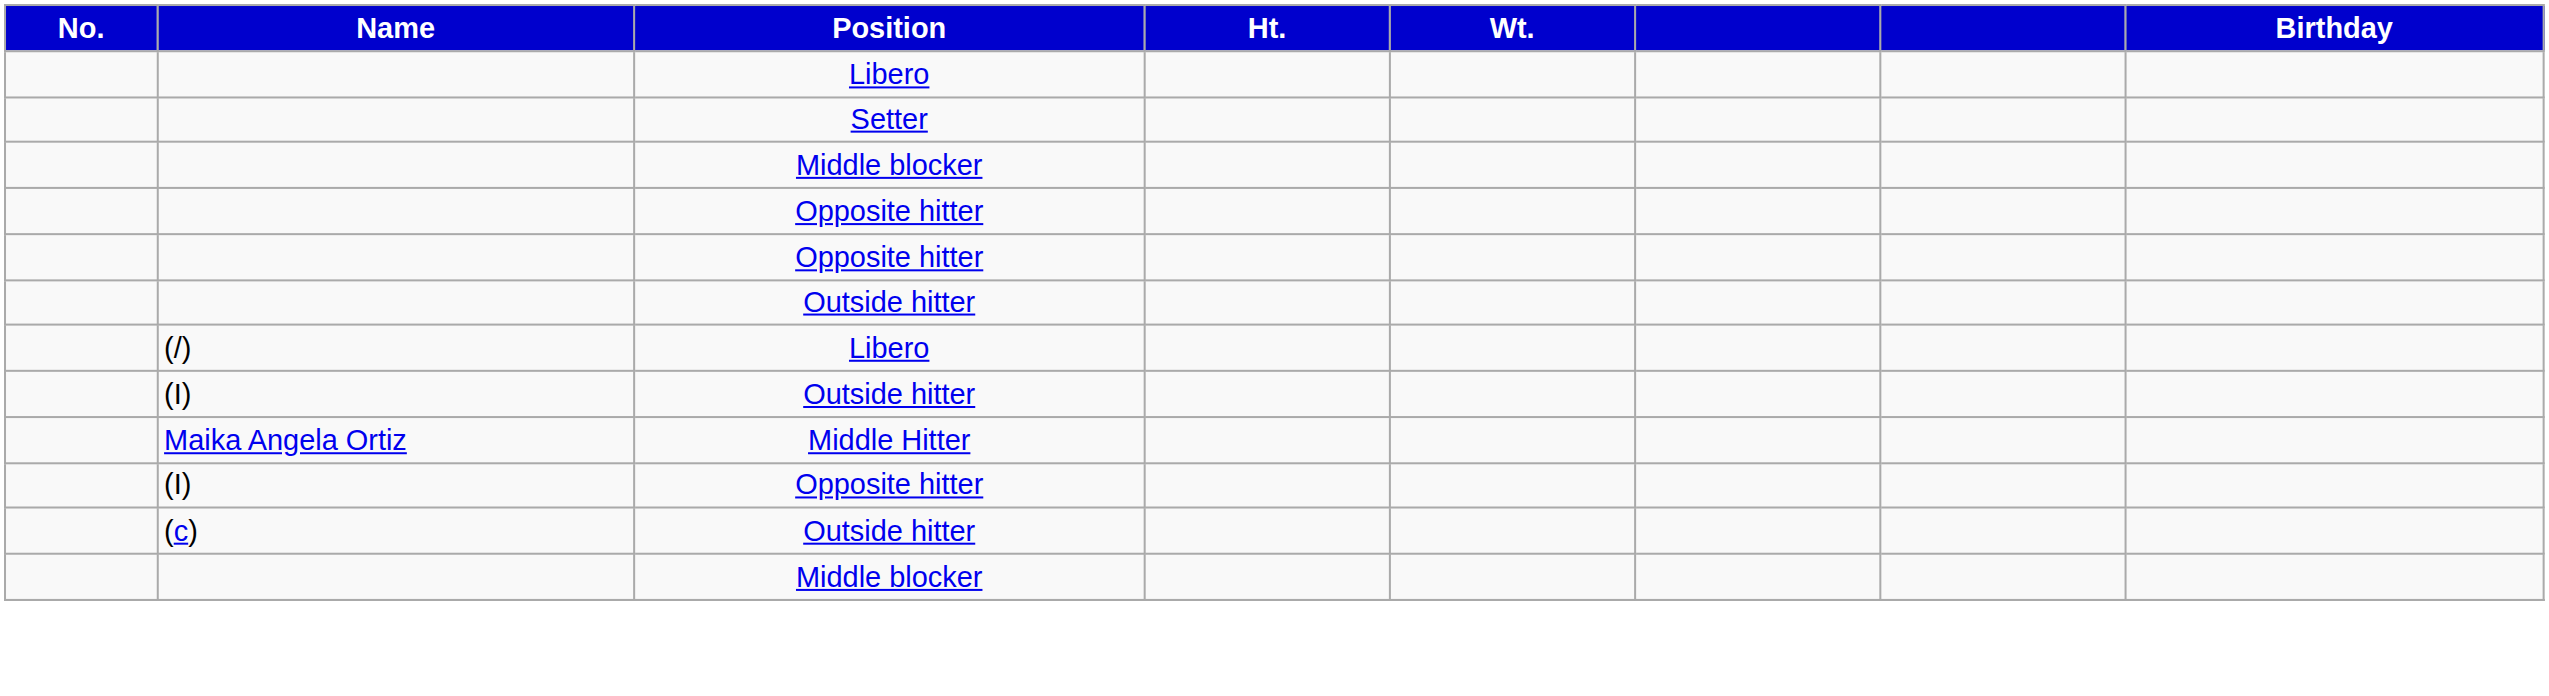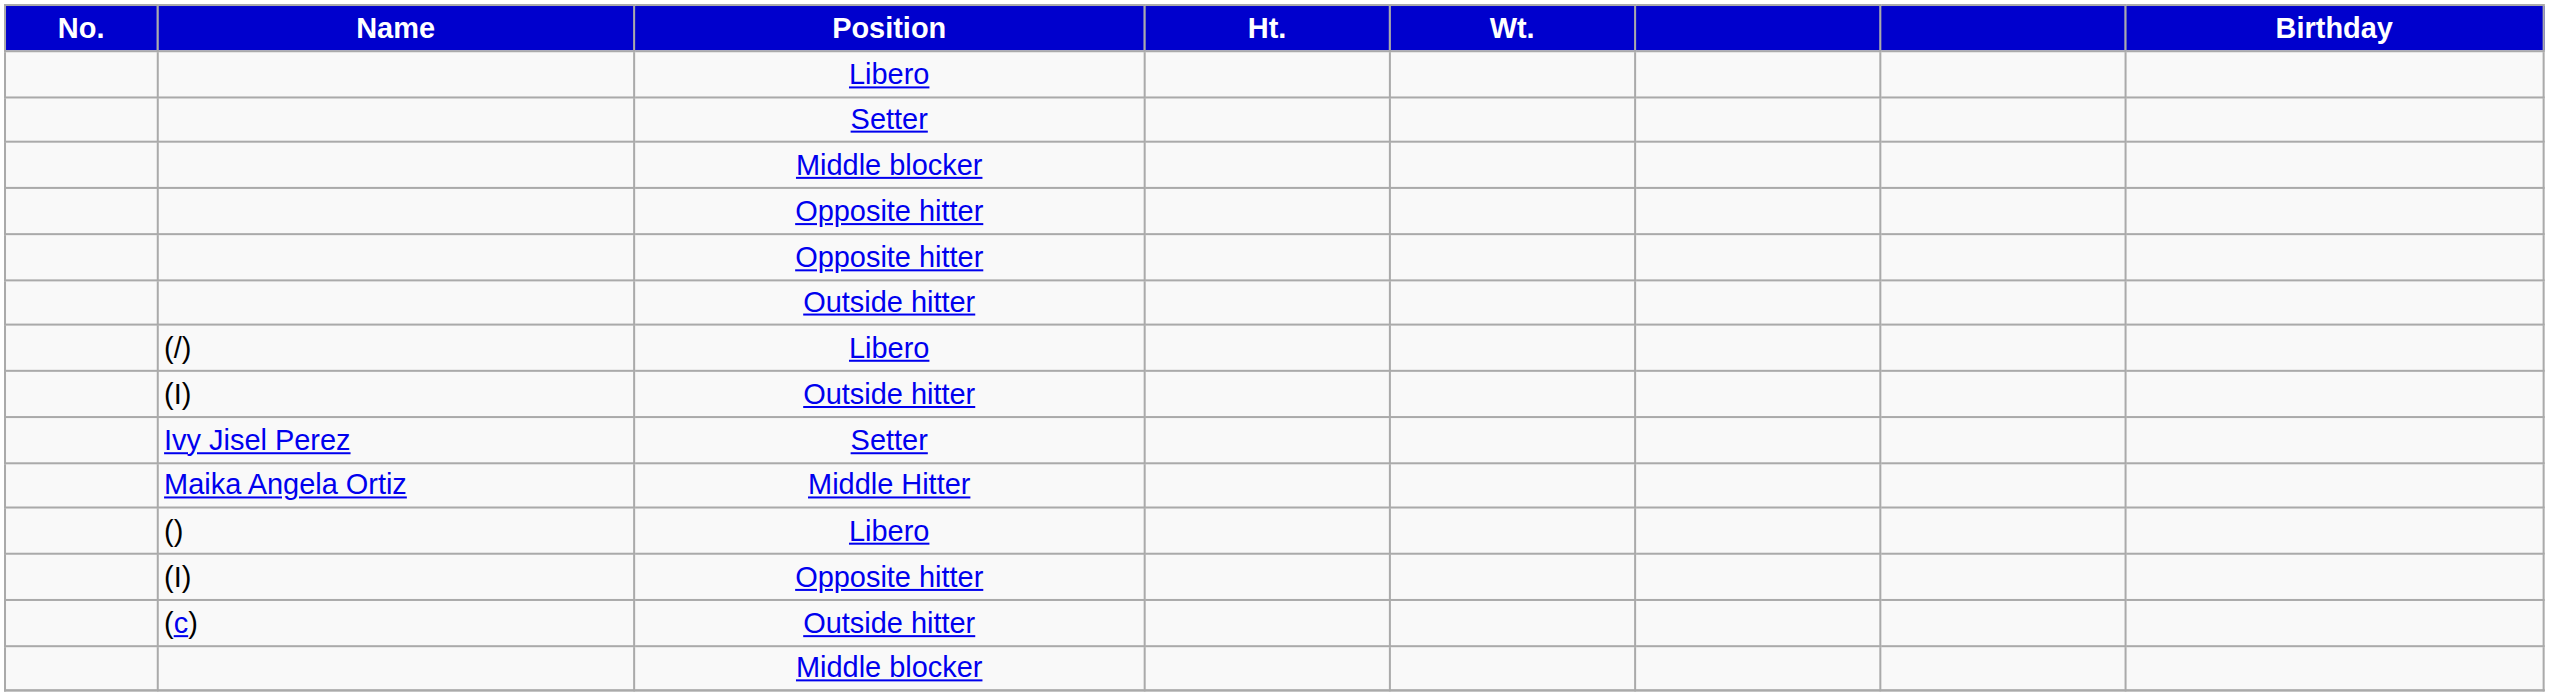+ row: Ivy Jisel Perez | Setter
+ row: () | Libero
